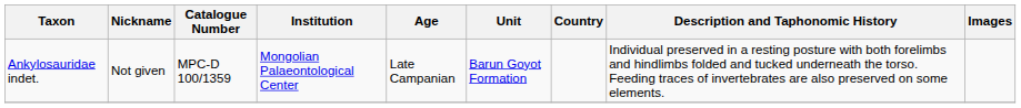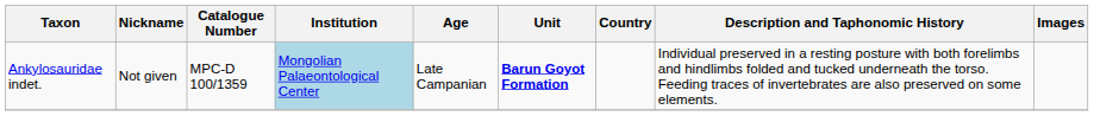Ankylosauridae indet. | Institution: no background -> lightblue background
Ankylosauridae indet. | Unit: normal -> bold
